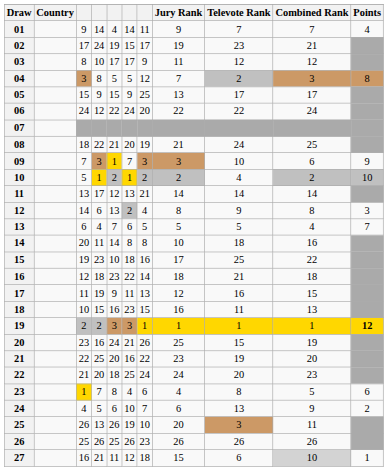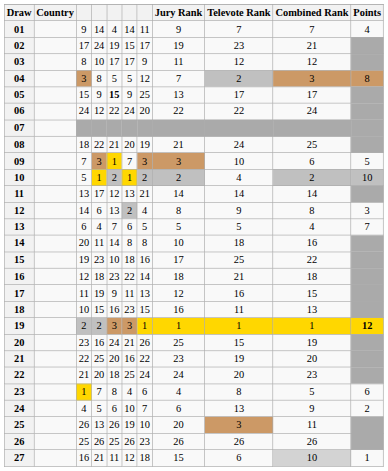05 | column 5: normal -> bold
09 | Points: 9 -> 5
